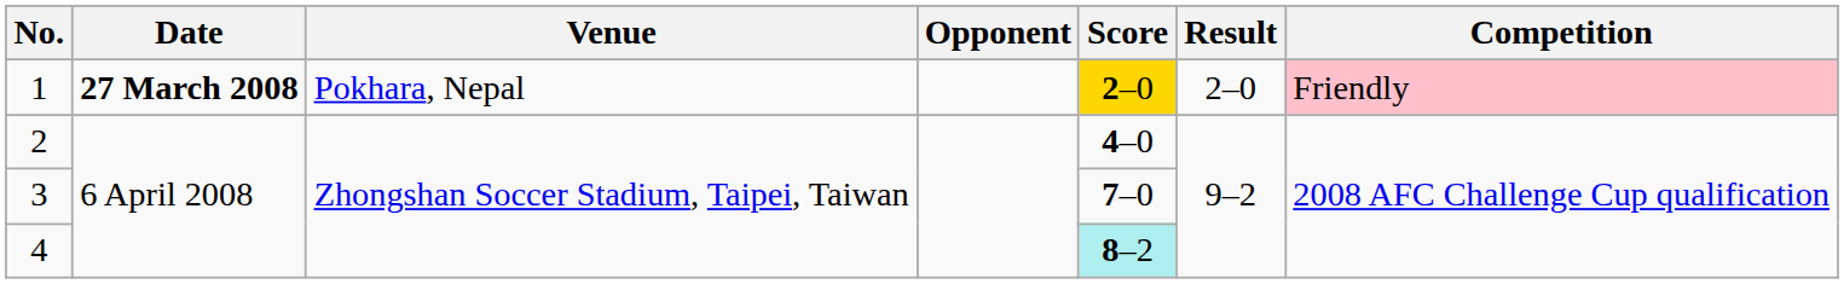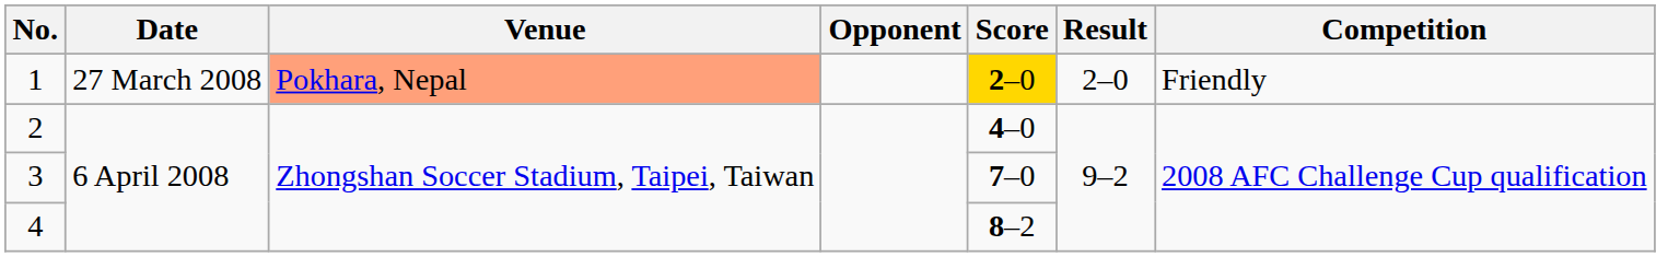1 | Date: bold -> normal
1 | Venue: no background -> lightsalmon background
1 | Competition: pink background -> no background
4 | Score: paleturquoise background -> no background
